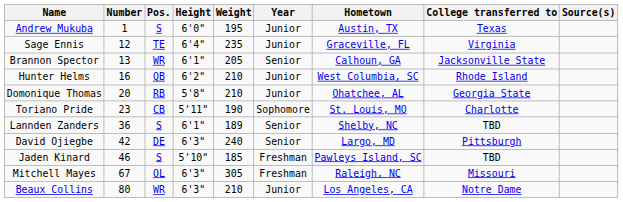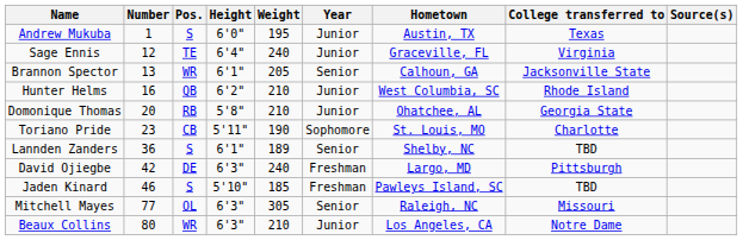Sage Ennis | Weight: 235 -> 240
David Ojiegbe | Year: Senior -> Freshman
Mitchell Mayes | Number: 67 -> 77
Mitchell Mayes | Year: Freshman -> Senior
